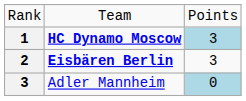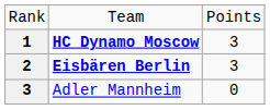HC Dynamo Moscow | column 3: lightblue background -> no background
Adler Mannheim | column 3: lightblue background -> no background
